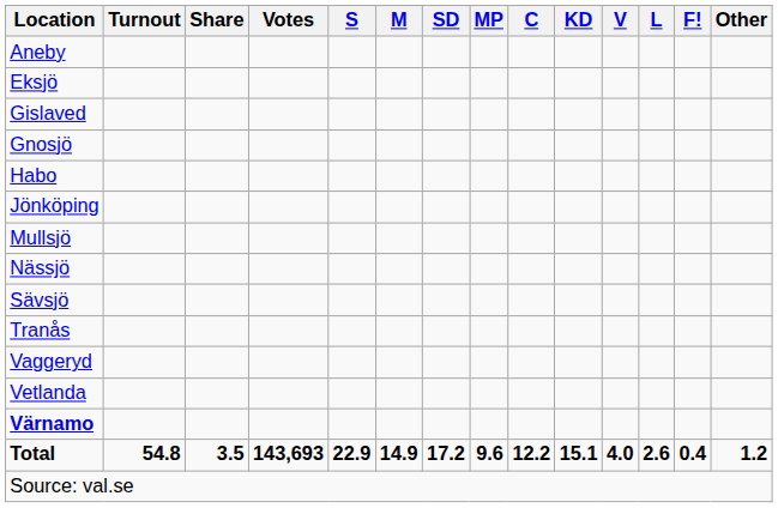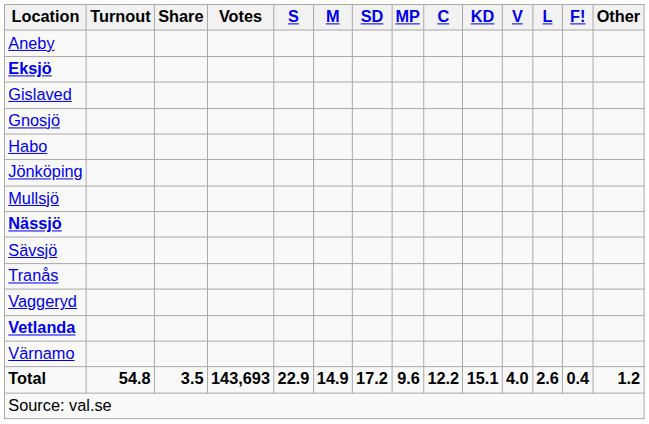Eksjö | Location: normal -> bold
Nässjö | Location: normal -> bold
Vetlanda | Location: normal -> bold
Värnamo | Location: bold -> normal
